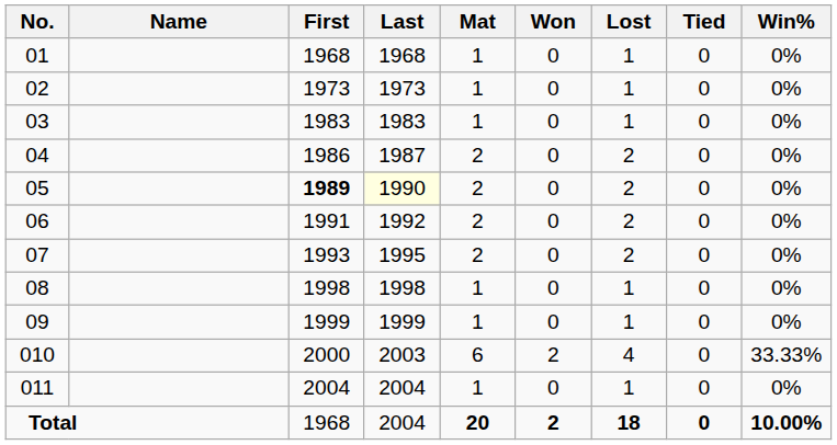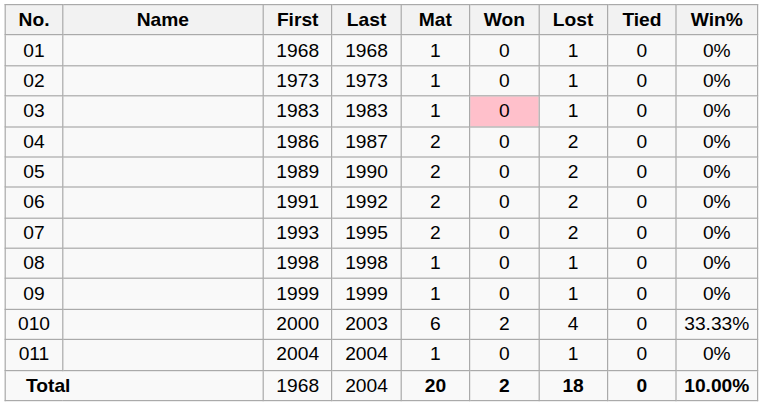03 | Won: no background -> pink background
05 | First: bold -> normal
05 | Last: lightyellow background -> no background
